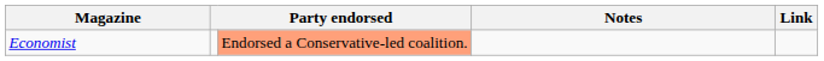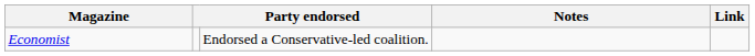Economist | column 3: lightsalmon background -> no background
